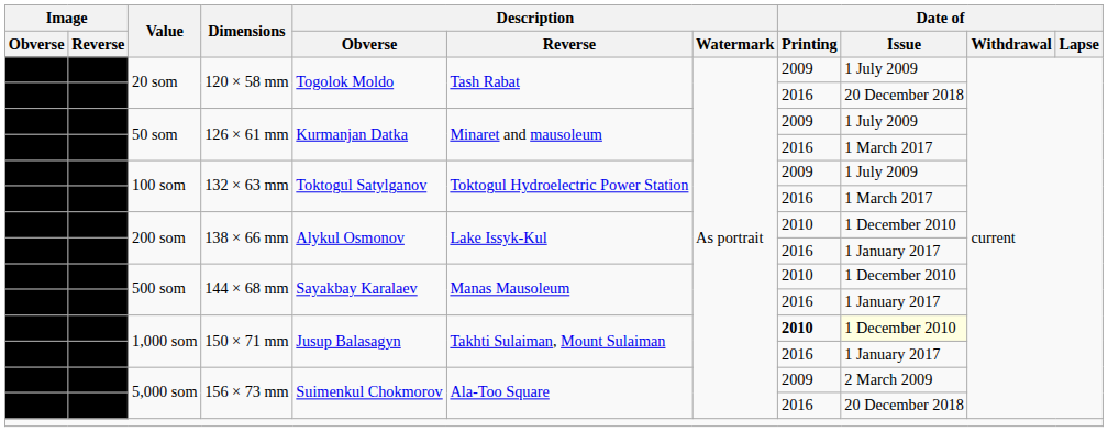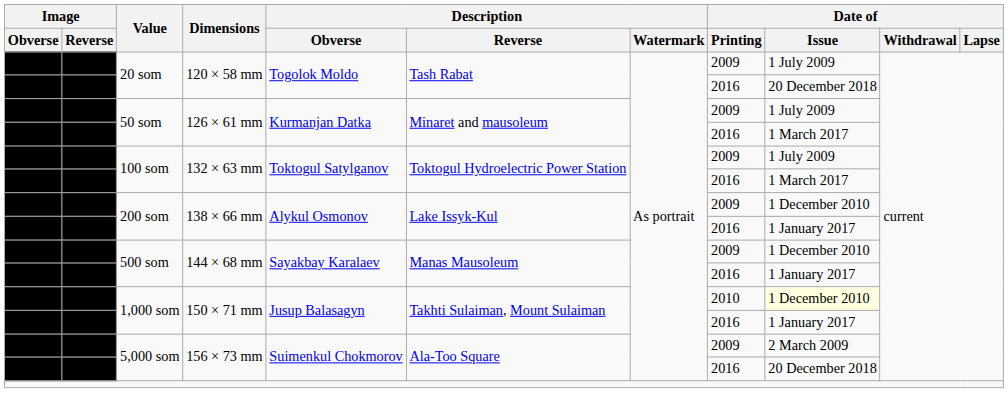row 9 | Date of / Printing: 2010 -> 2009
row 11 | Date of / Printing: 2010 -> 2009
row 13 | Date of / Printing: bold -> normal
